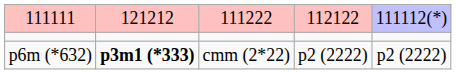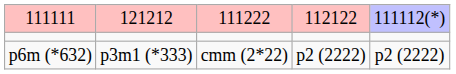p6m (*632) | column 2: bold -> normal
